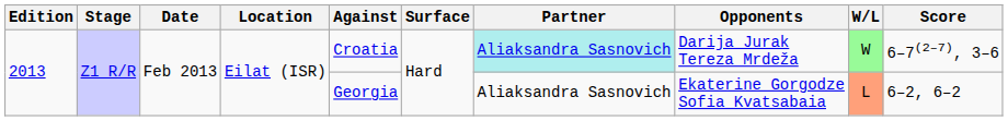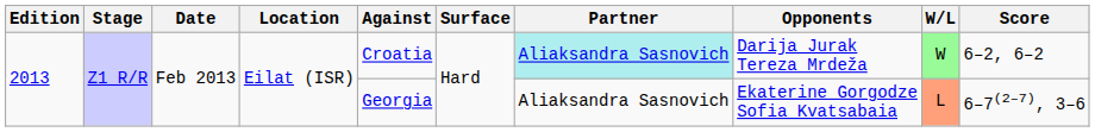row 2 | Score: 6–7(2–7), 3–6 -> 6–2, 6–2
row 3 | Score: 6–2, 6–2 -> 6–7(2–7), 3–6
